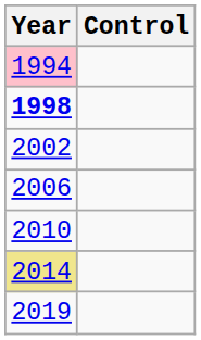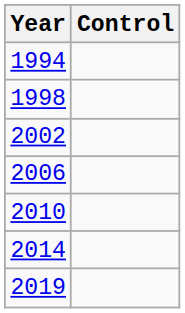1994 | Year: pink background -> no background
1998 | Year: bold -> normal
2014 | Year: khaki background -> no background
